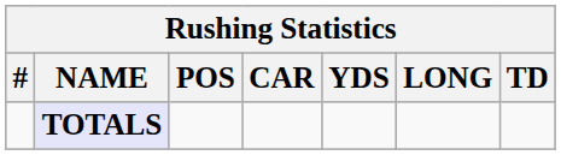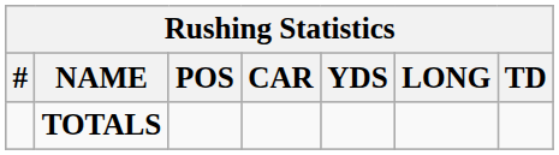row 3 | NAME: lavender background -> no background
